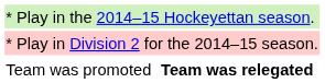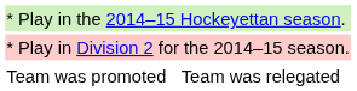Team was promoted | column 2: bold -> normal
